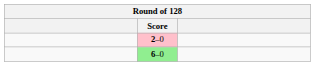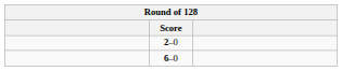2–0 | Score: pink background -> no background
6–0 | Score: lightgreen background -> no background
